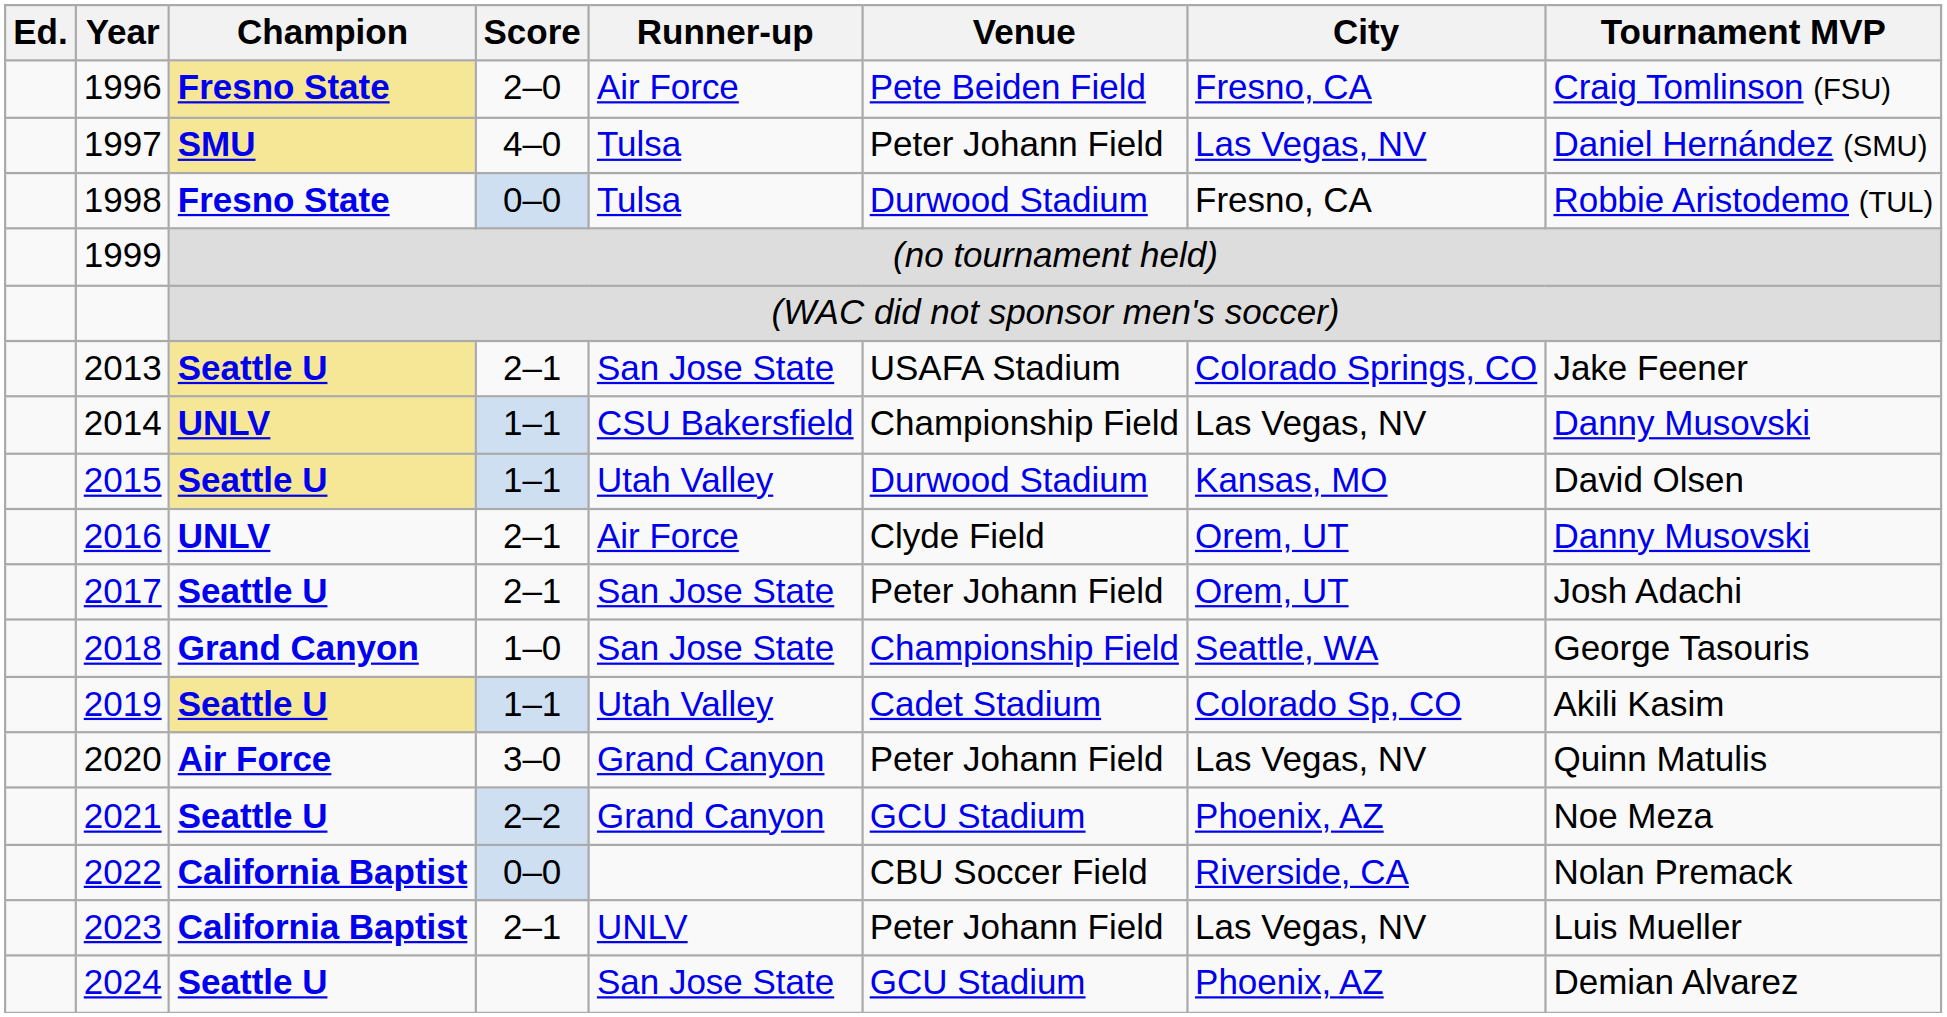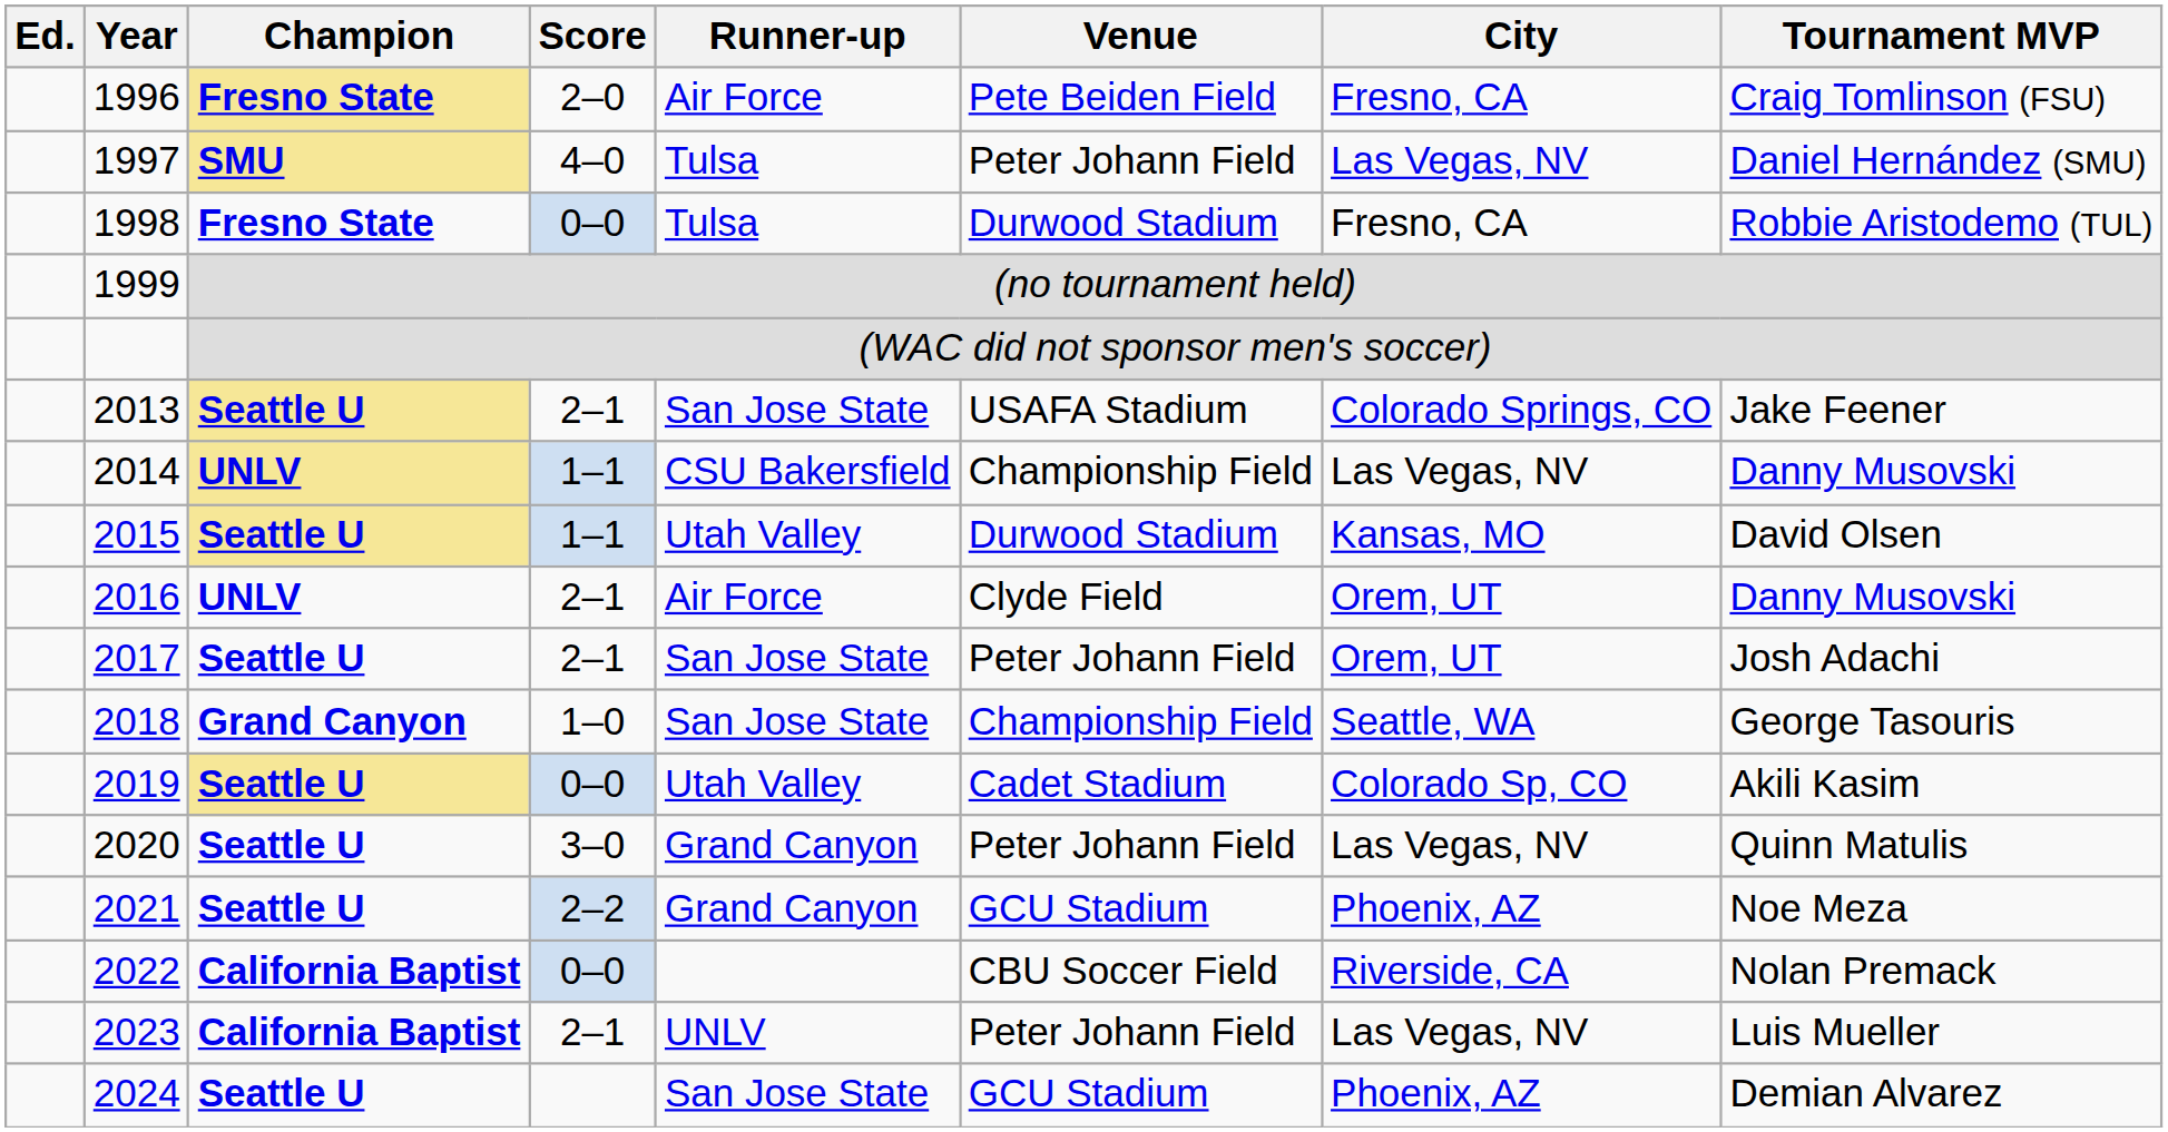2019 | Score: 1–1 -> 0–0
2020 | Champion: Air Force -> Seattle U
